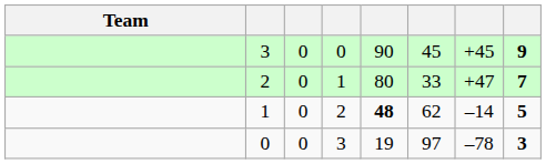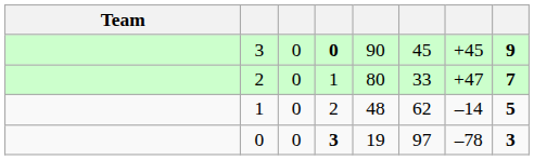row 2 | column 4: normal -> bold
row 4 | column 5: bold -> normal
row 5 | column 4: normal -> bold
